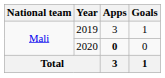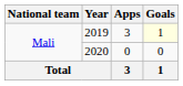2019 | Goals: no background -> lightyellow background
2020 | Apps: bold -> normal
